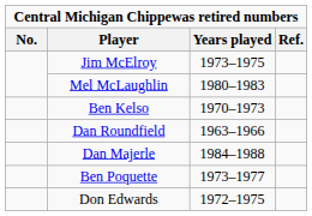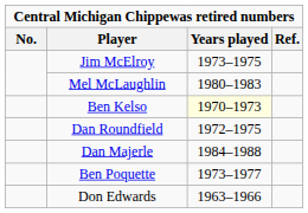Ben Kelso | Years played: no background -> lightyellow background
Dan Roundfield | Years played: 1963–1966 -> 1972–1975
Don Edwards | Years played: 1972–1975 -> 1963–1966
